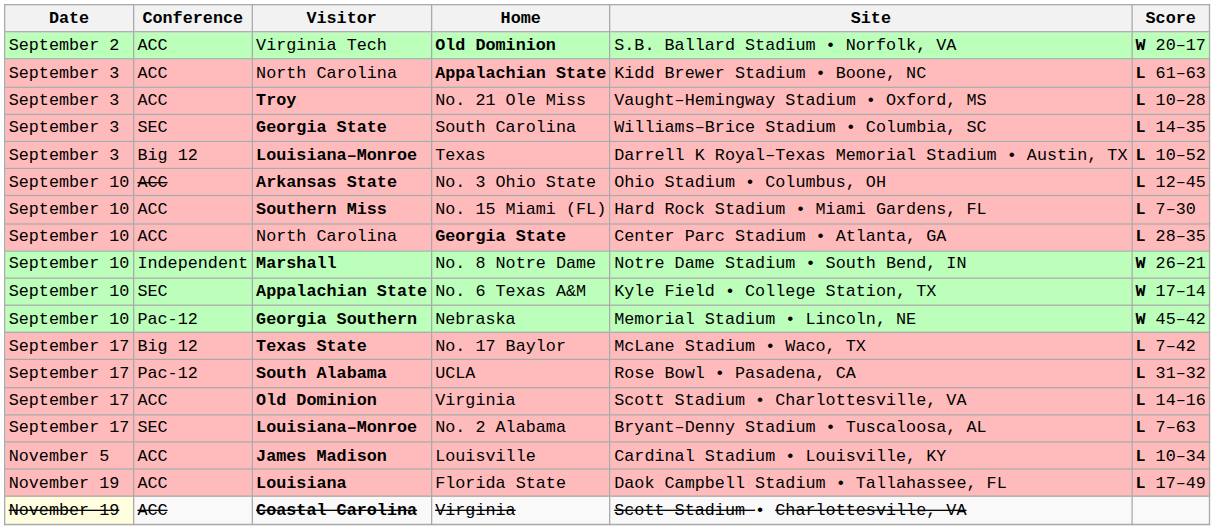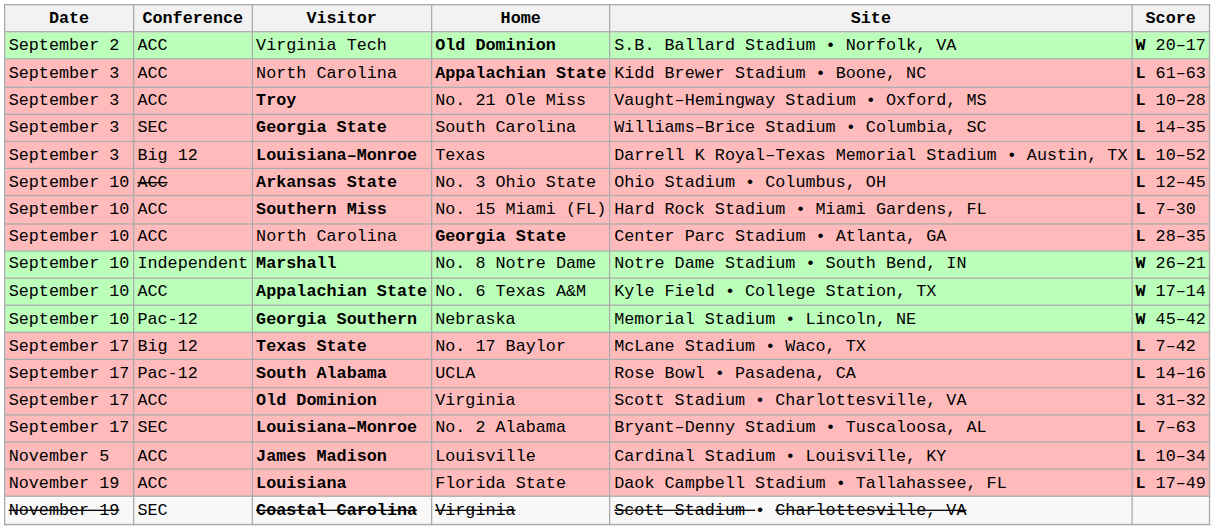No. 6 Texas A&M | Conference: SEC -> ACC
UCLA | Score: L 31–32 -> L 14–16
Old Dominion / Virginia | Score: L 14–16 -> L 31–32
Coastal Carolina / Virginia | Date: lightyellow background -> no background
Coastal Carolina / Virginia | Conference: ACC -> SEC
